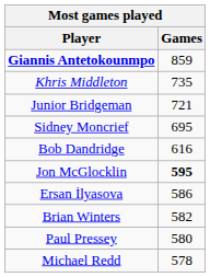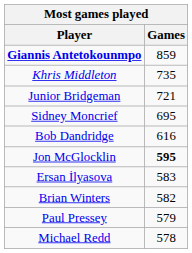Ersan İlyasova | Games: 586 -> 583
Paul Pressey | Games: 580 -> 579
